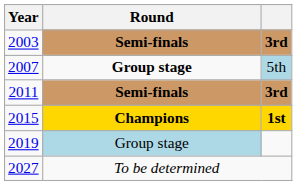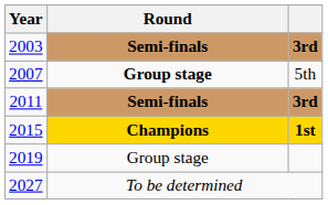2007 | column 3: lightblue background -> no background
2019 | Round: lightblue background -> no background
